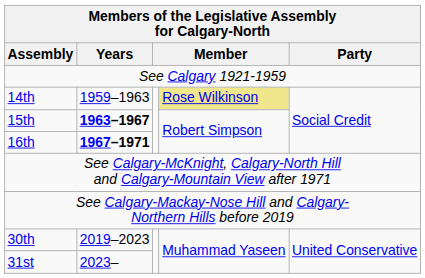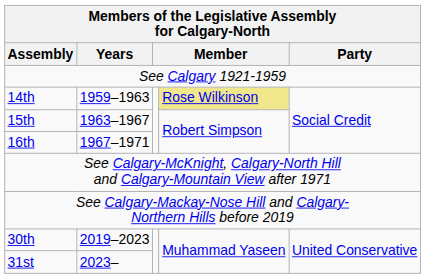15th | Years: bold -> normal
16th | Years: bold -> normal
